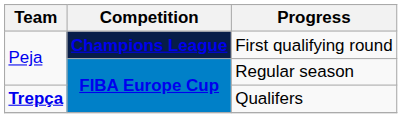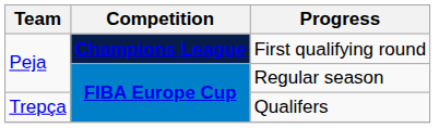Qualifers | Team: bold -> normal
